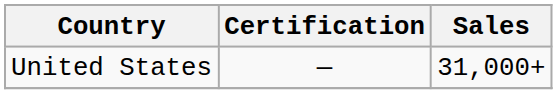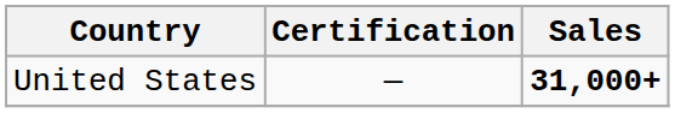United States | Sales: normal -> bold
